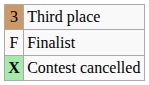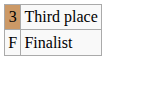- row: X | Contest cancelled
